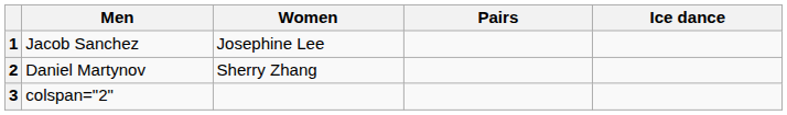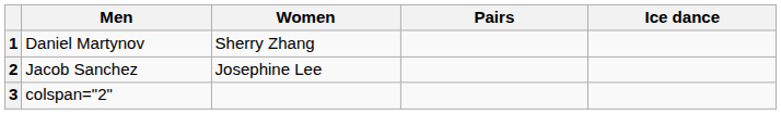1 | Men: Jacob Sanchez -> Daniel Martynov
1 | Women: Josephine Lee -> Sherry Zhang
2 | Men: Daniel Martynov -> Jacob Sanchez
2 | Women: Sherry Zhang -> Josephine Lee
